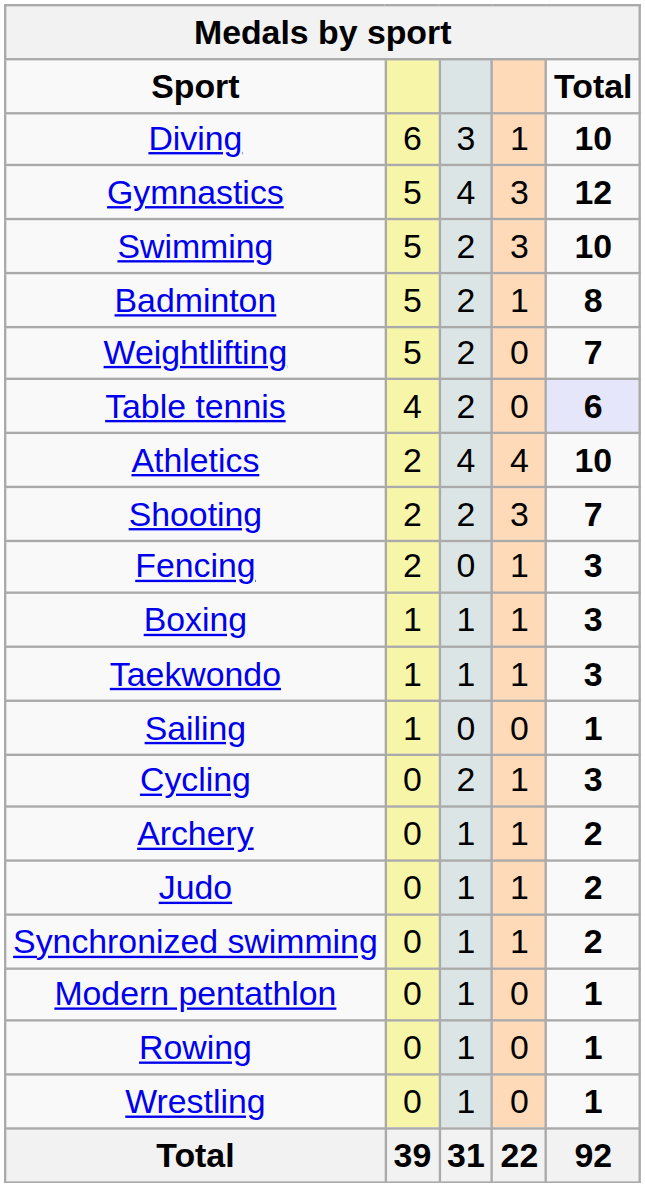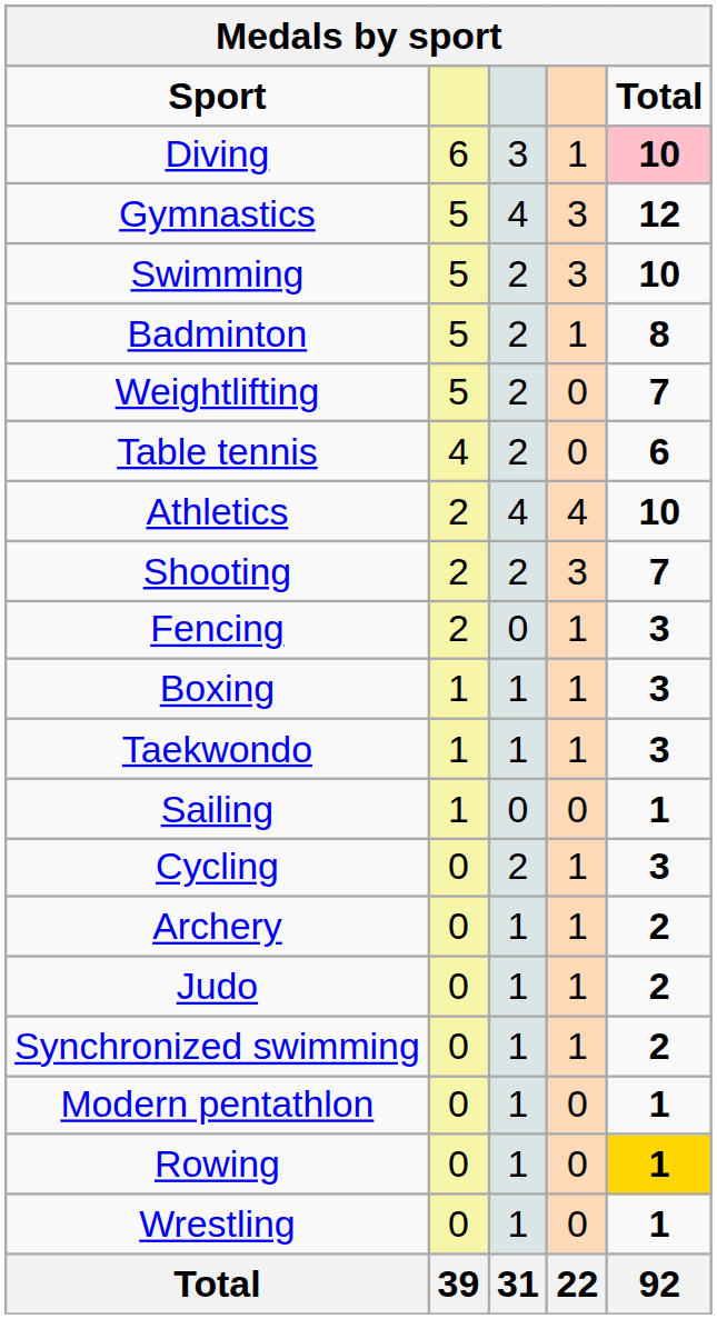Diving | Total: no background -> pink background
Table tennis | Total: lavender background -> no background
Rowing | Total: no background -> gold background
